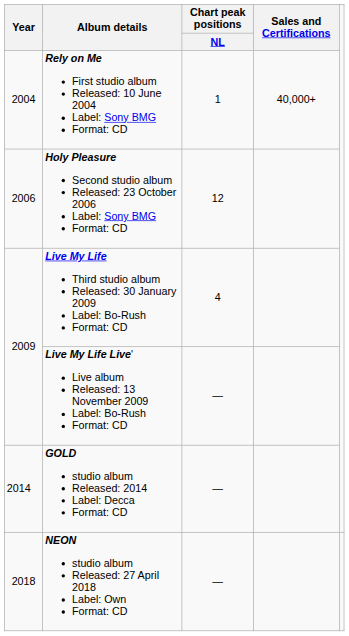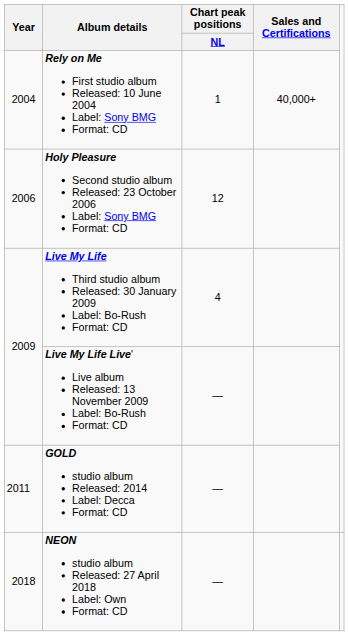GOLD studio album Released: 2014 Label: Decca Format: CD | Year: 2014 -> 2011
